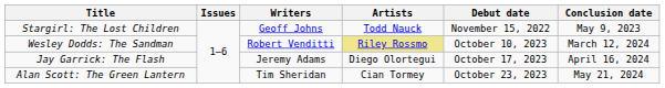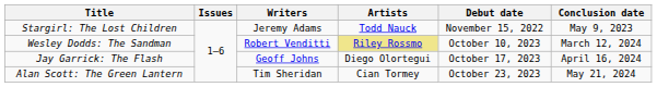Stargirl: The Lost Children | Writers: Geoff Johns -> Jeremy Adams
Jay Garrick: The Flash | Writers: Jeremy Adams -> Geoff Johns
